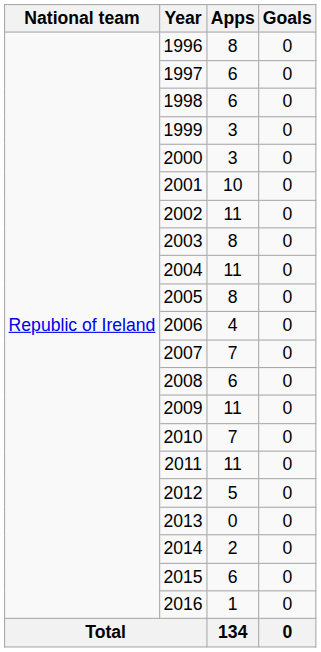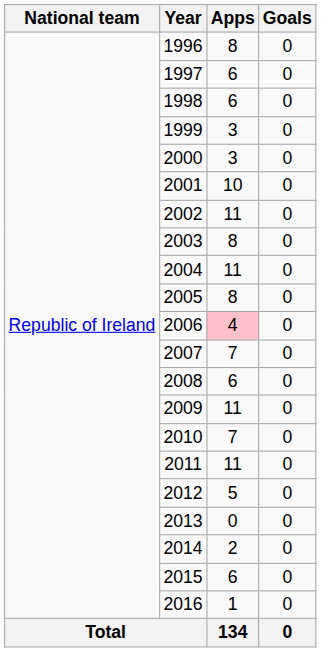2006 | Apps: no background -> pink background
